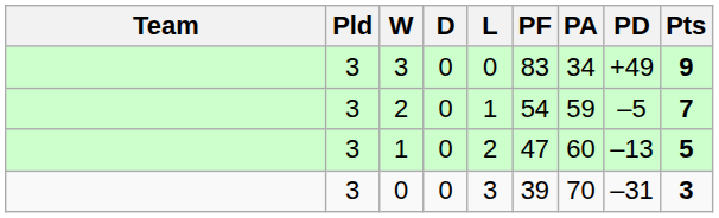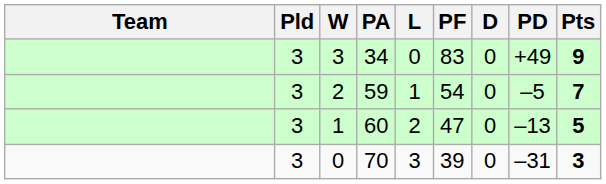columns swapped: D <-> PA
